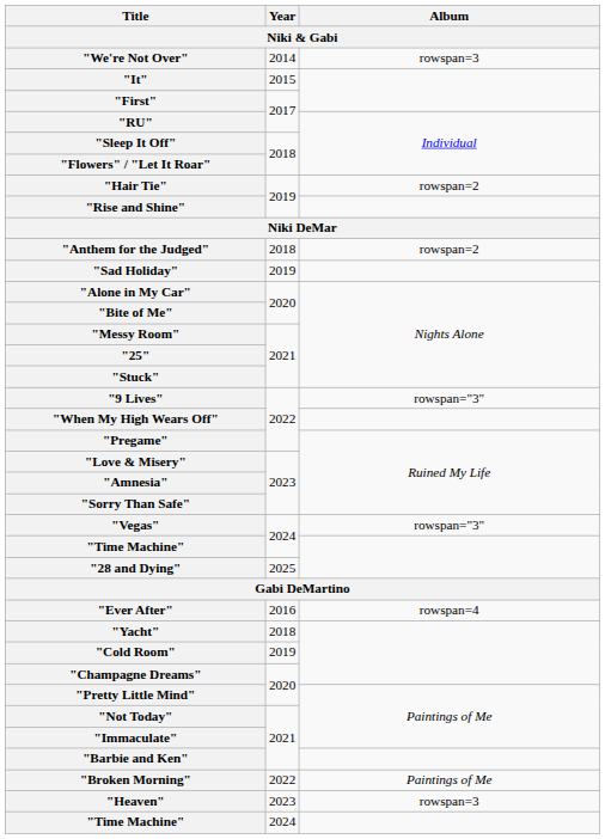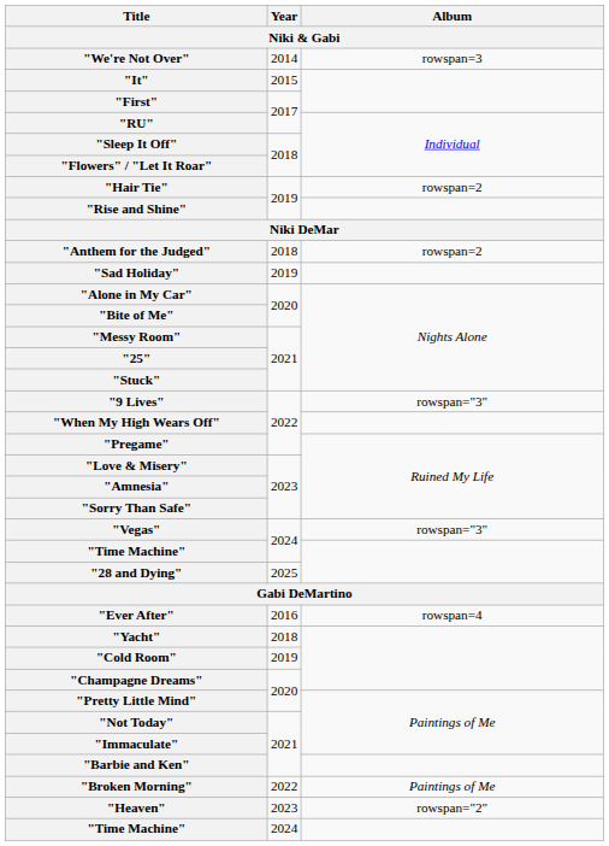"Heaven" | Album: rowspan=3 -> rowspan="2"
